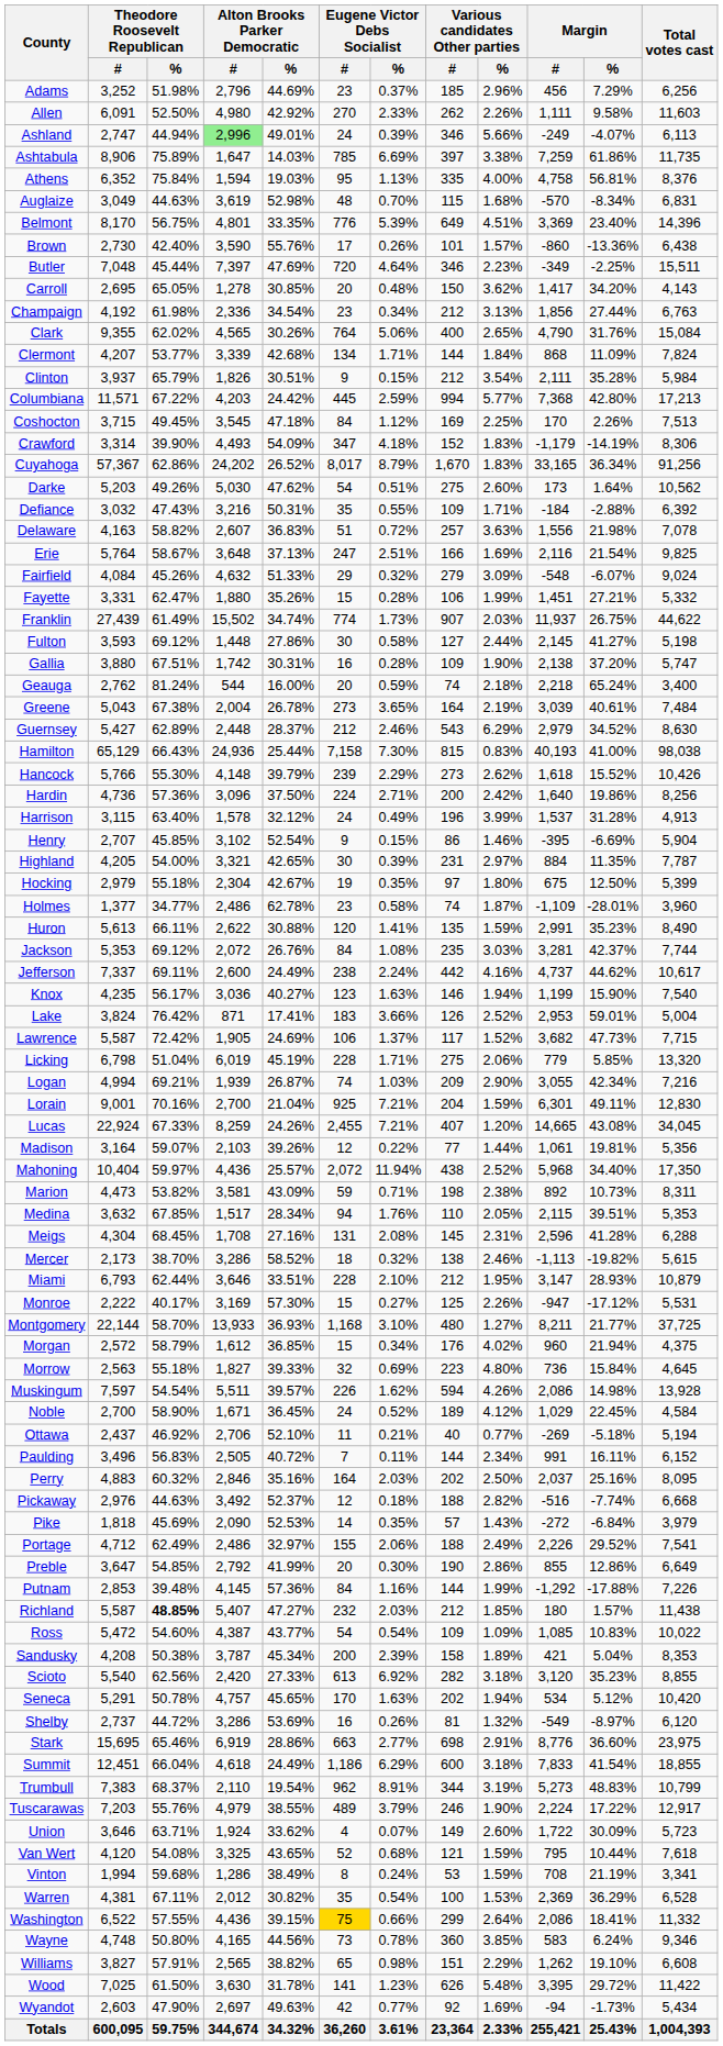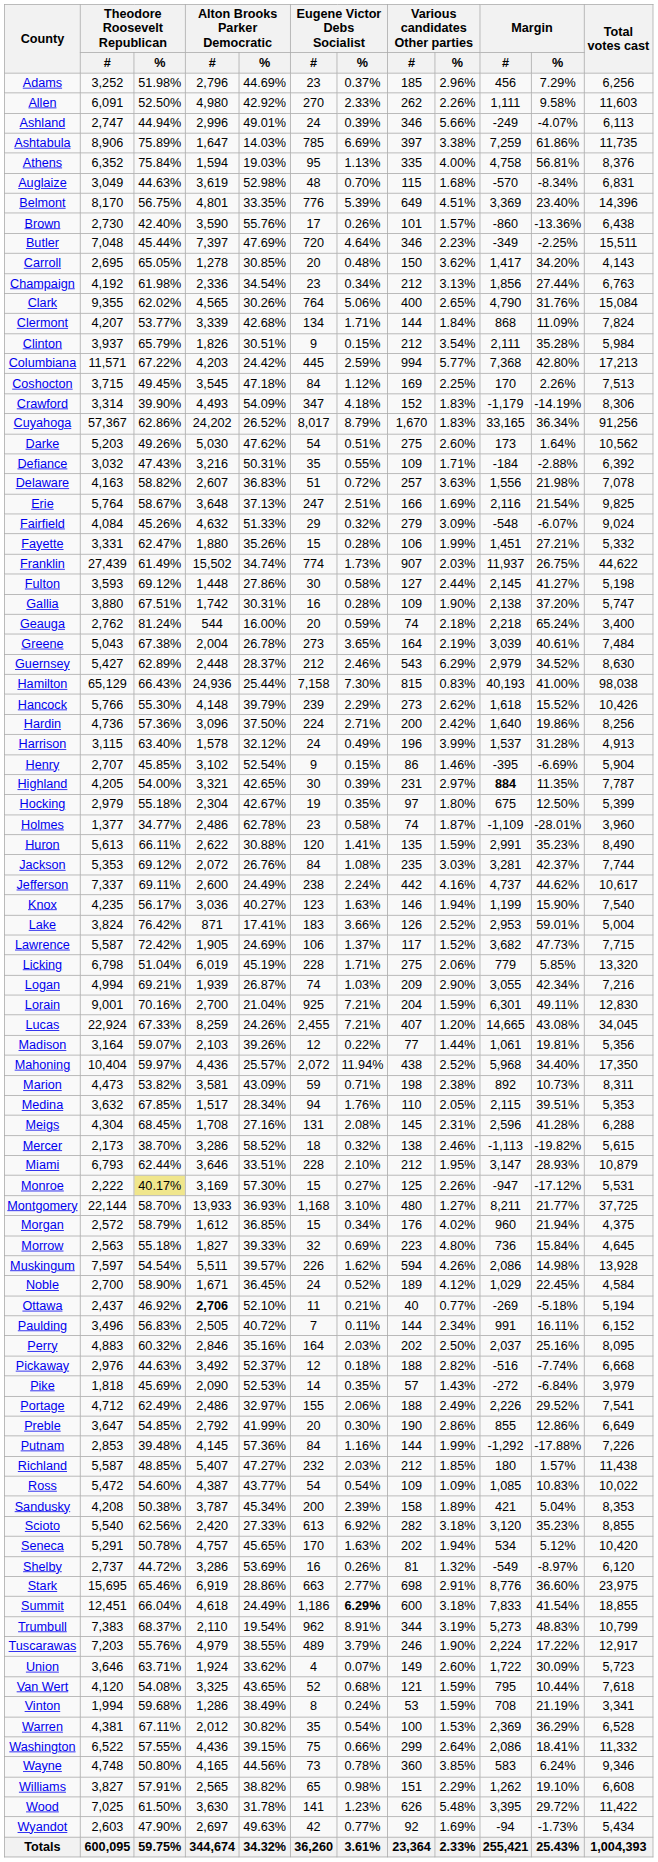Ashland | Alton Brooks Parker Democratic / #: lightgreen background -> no background
Highland | Margin / #: normal -> bold
Monroe | Theodore Roosevelt Republican / %: no background -> khaki background
Ottawa | Alton Brooks Parker Democratic / #: normal -> bold
Richland | Theodore Roosevelt Republican / %: bold -> normal
Summit | Eugene Victor Debs Socialist / %: normal -> bold
Washington | Eugene Victor Debs Socialist / #: gold background -> no background
